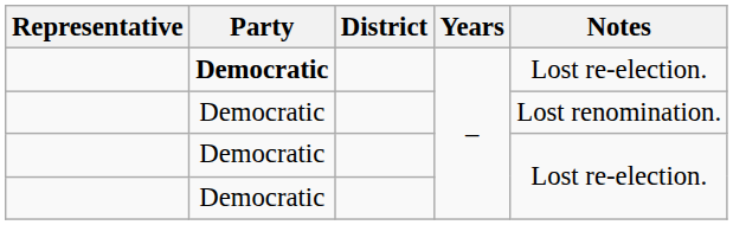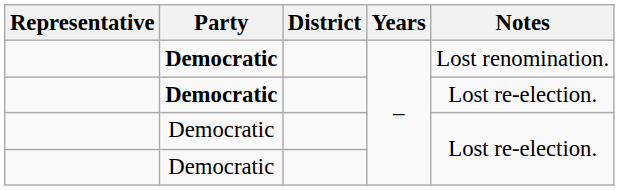row 2 | Notes: Lost re-election. -> Lost renomination.
row 3 | Party: normal -> bold
row 3 | Notes: Lost renomination. -> Lost re-election.
